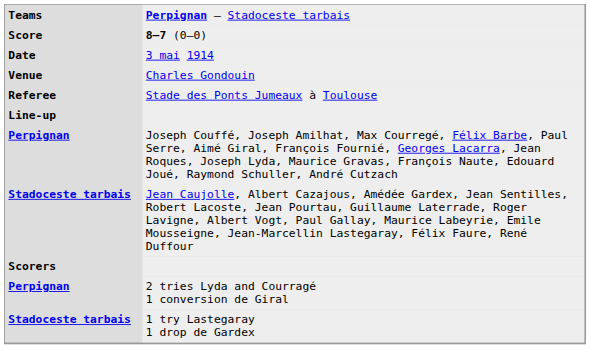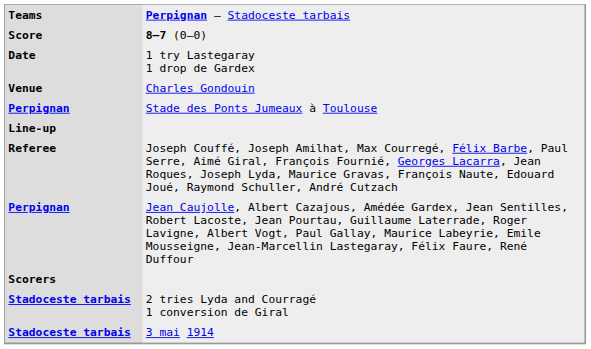row 3 | column 2: 3 mai 1914 -> 1 try Lastegaray 1 drop de Gardex
row 5 | column 1: Referee -> Perpignan
row 7 | column 1: Perpignan -> Referee
row 8 | column 1: Stadoceste tarbais -> Perpignan
row 10 | column 1: Perpignan -> Stadoceste tarbais
row 11 | column 2: 1 try Lastegaray 1 drop de Gardex -> 3 mai 1914
